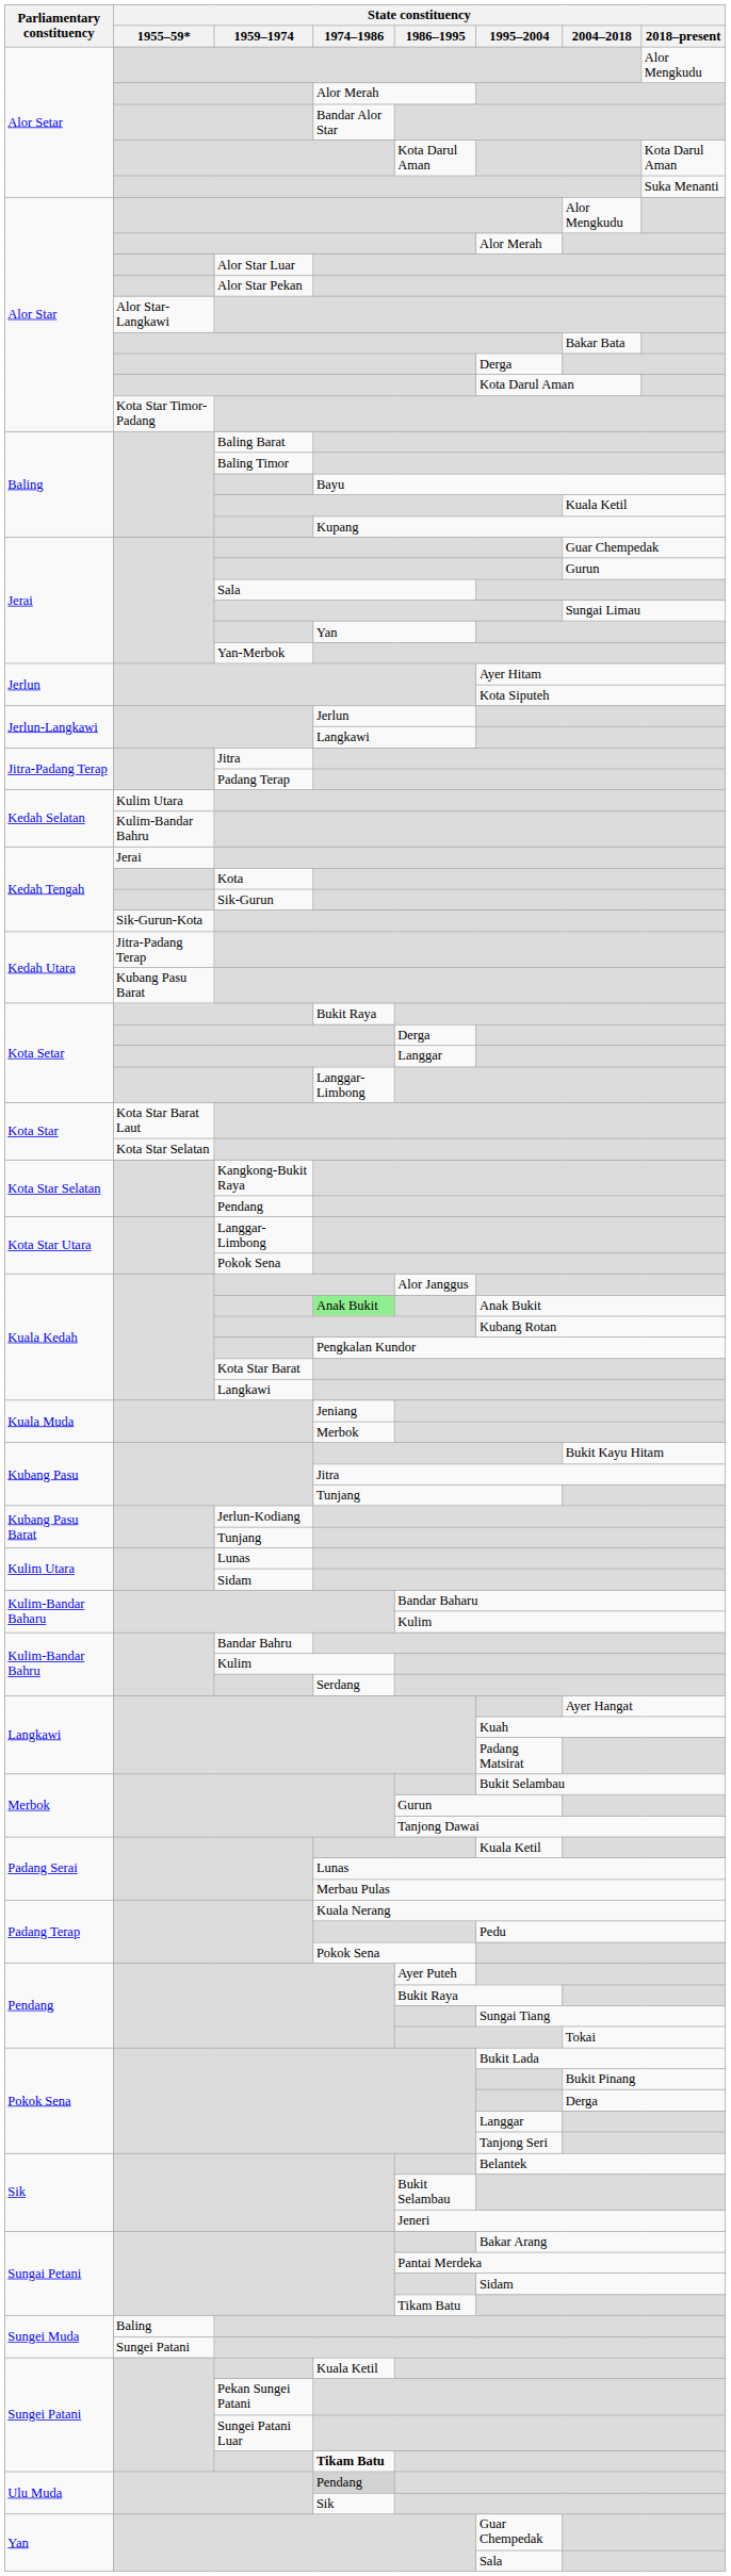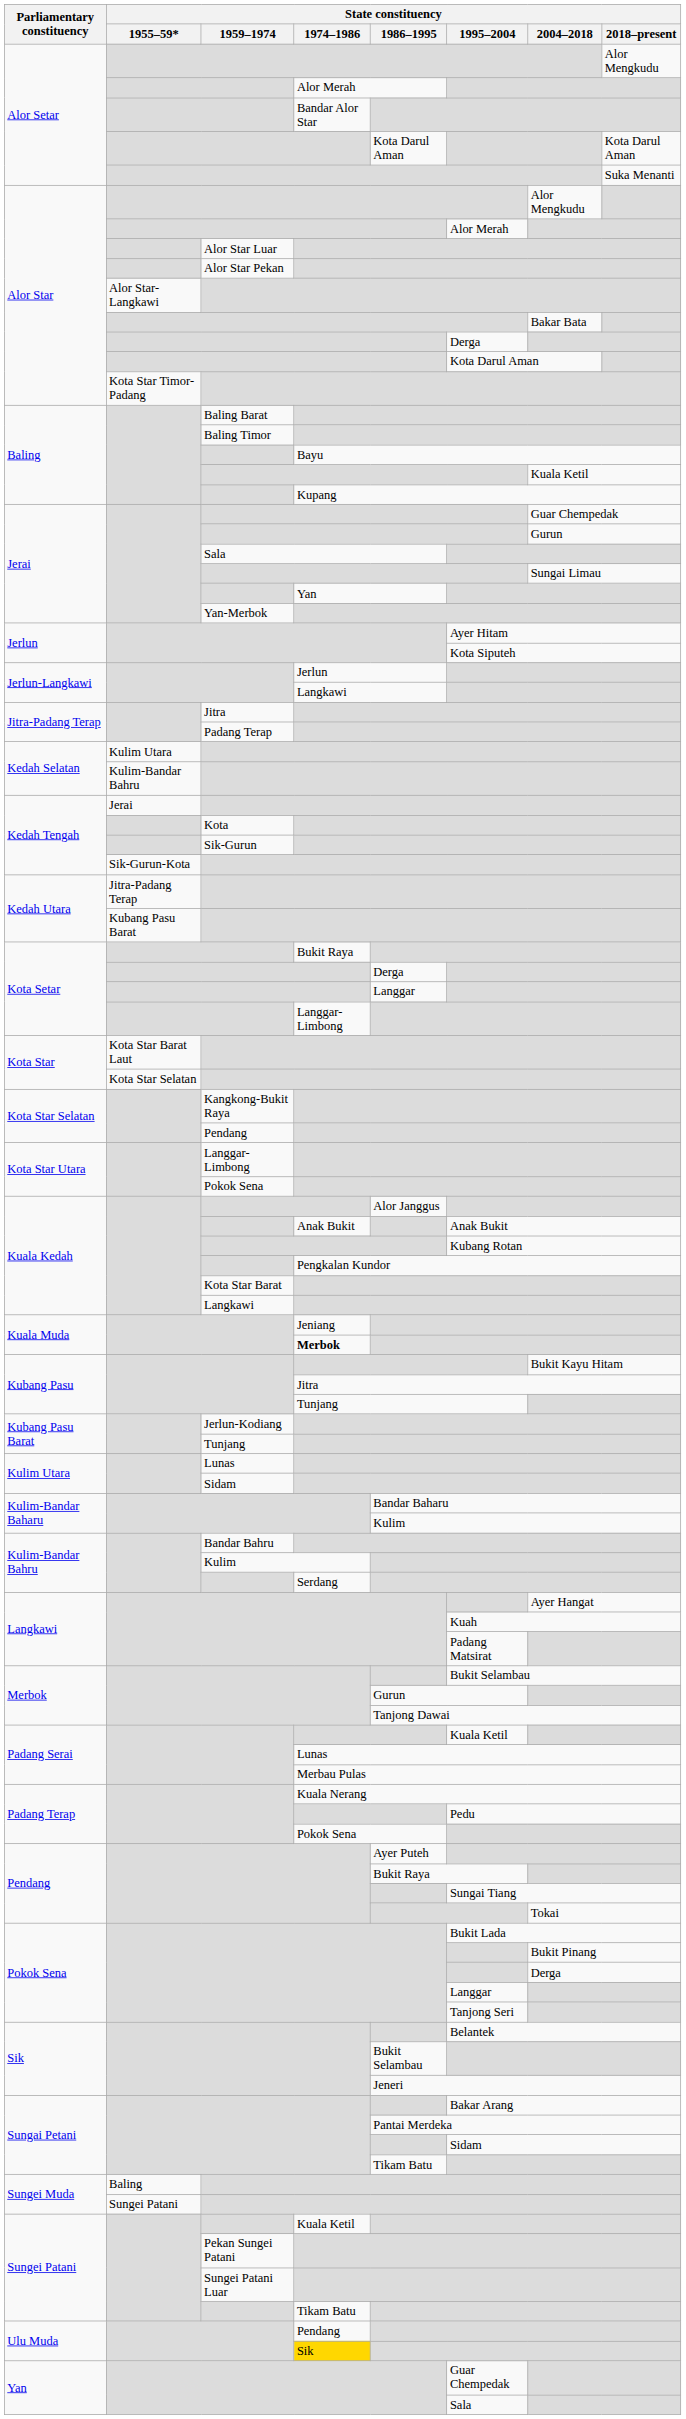Kuala Kedah / Anak Bukit | State constituency / 1974–1986: lightgreen background -> no background
Kuala Muda / Merbok | State constituency / 1974–1986: normal -> bold
Sungei Patani / Tikam Batu | State constituency / 1974–1986: bold -> normal
Ulu Muda / Pendang | State constituency / 1974–1986: lightgrey background -> no background
Ulu Muda / Sik | State constituency / 1974–1986: no background -> gold background
